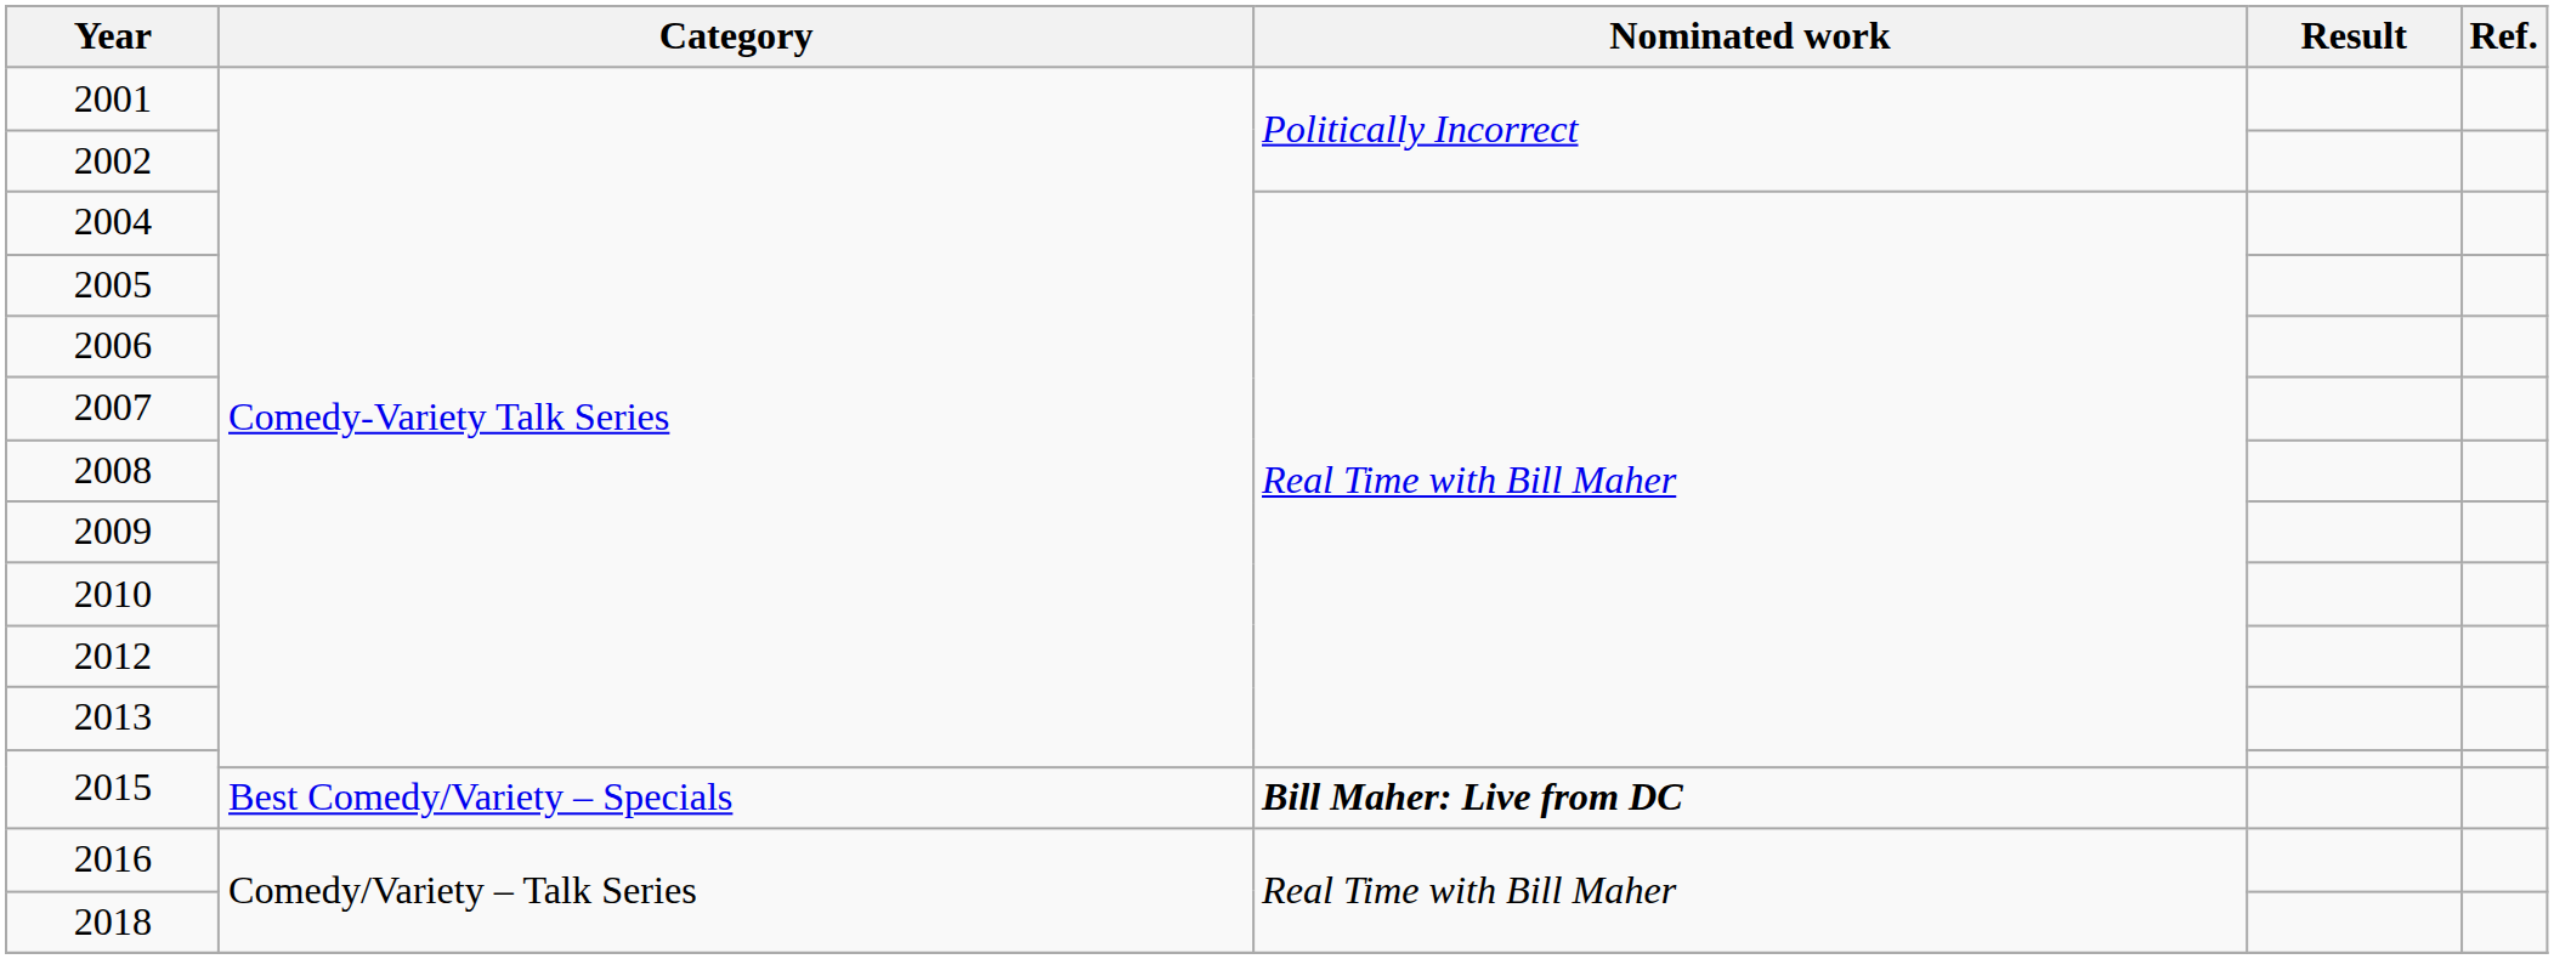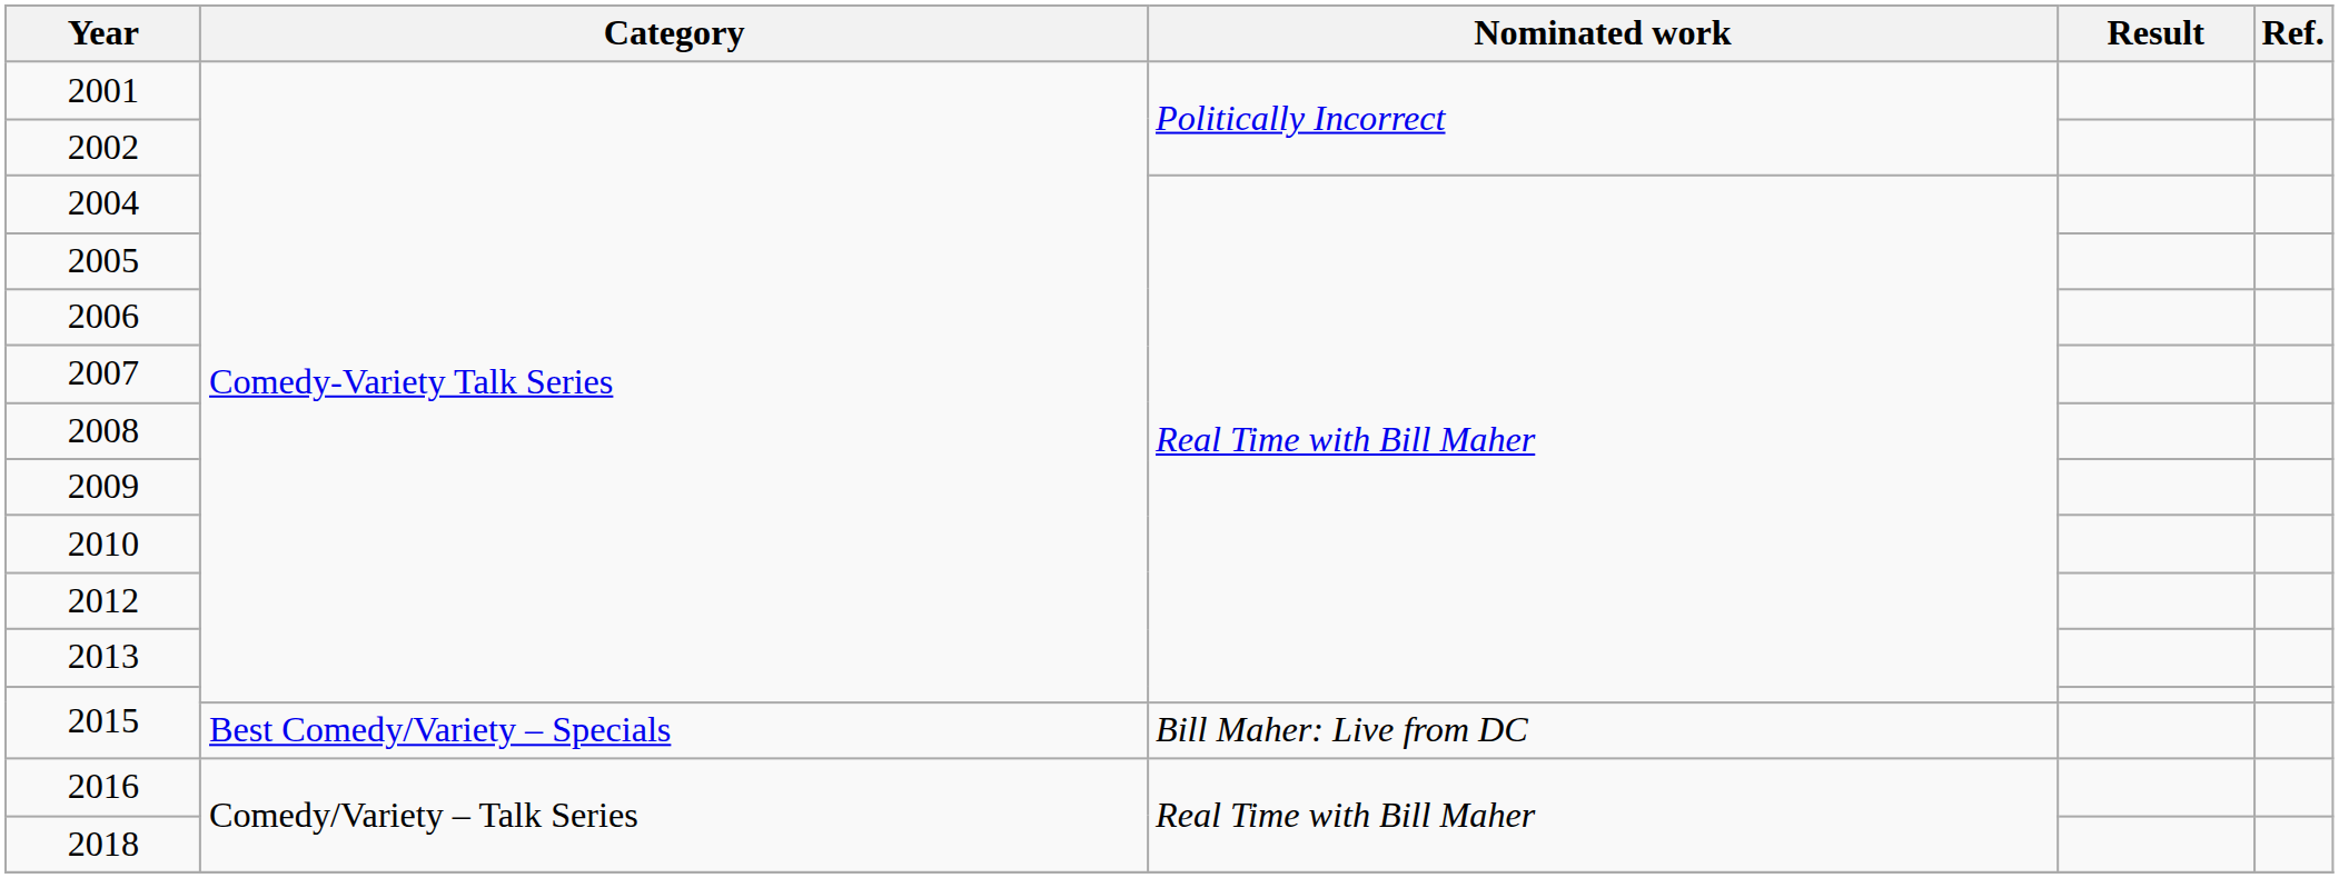2015 / Best Comedy/Variety – Specials | Nominated work: bold -> normal
